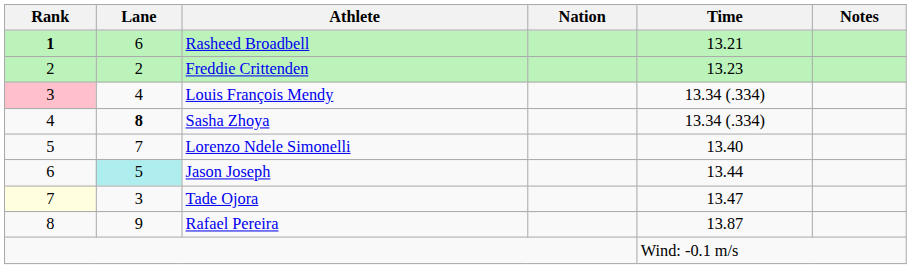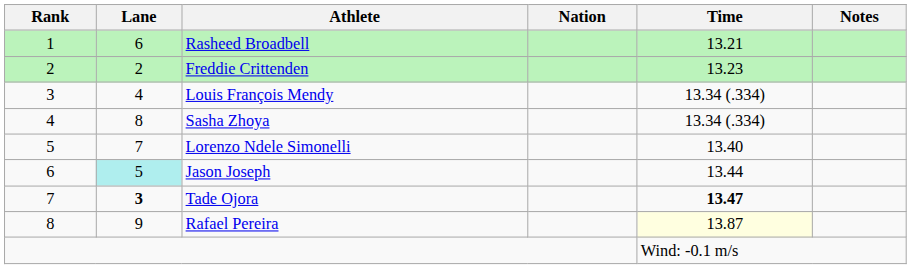Rasheed Broadbell | Rank: bold -> normal
Louis François Mendy | Rank: pink background -> no background
Sasha Zhoya | Lane: bold -> normal
Tade Ojora | Rank: lightyellow background -> no background
Tade Ojora | Lane: normal -> bold
Tade Ojora | Time: normal -> bold
Rafael Pereira | Time: no background -> lightyellow background
